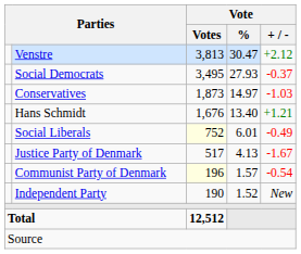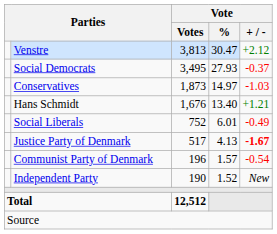Social Liberals | Vote / Votes: lightyellow background -> no background
Justice Party of Denmark | Vote / + / -: normal -> bold
Communist Party of Denmark | Vote / Votes: lightyellow background -> no background
